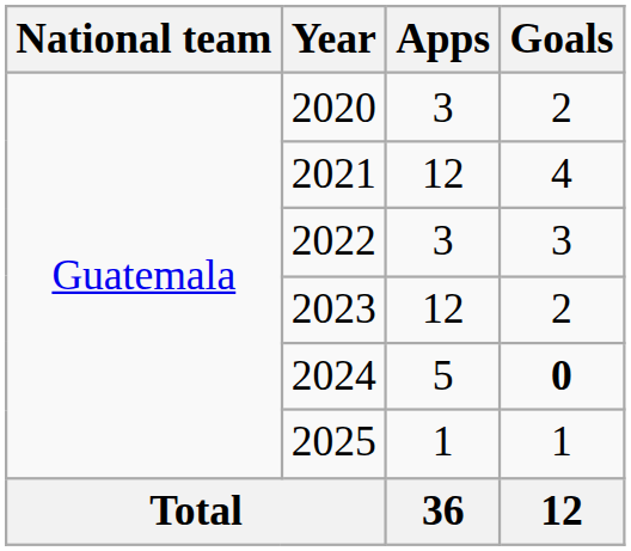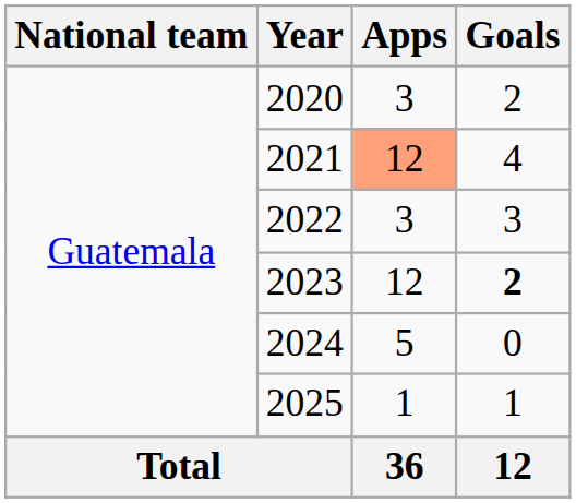2021 | Apps: no background -> lightsalmon background
2023 | Goals: normal -> bold
2024 | Goals: bold -> normal
